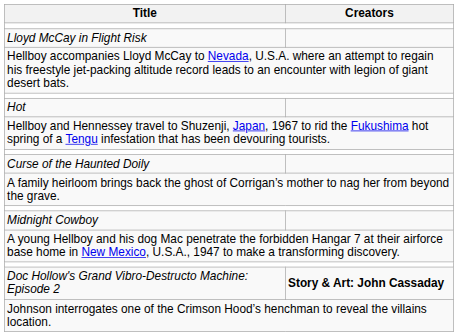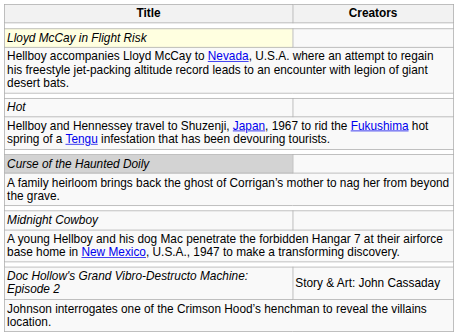Lloyd McCay in Flight Risk | Title: no background -> lightyellow background
Curse of the Haunted Doily | Title: no background -> lightgrey background
Doc Hollow's Grand Vibro-Destructo Machine: Episode 2 | Creators: bold -> normal
